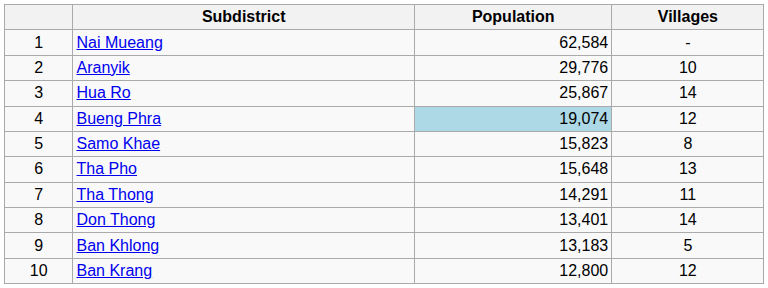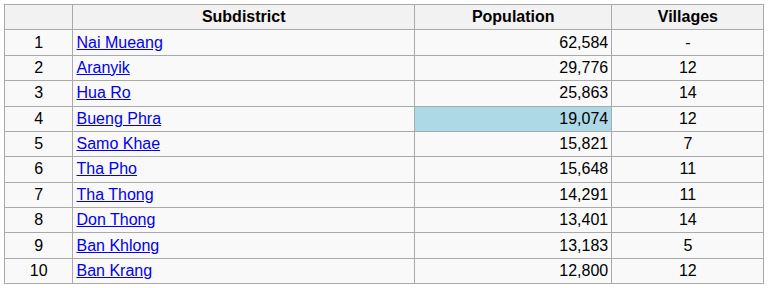Aranyik | Villages: 10 -> 12
Hua Ro | Population: 25,867 -> 25,863
Samo Khae | Population: 15,823 -> 15,821
Samo Khae | Villages: 8 -> 7
Tha Pho | Villages: 13 -> 11
